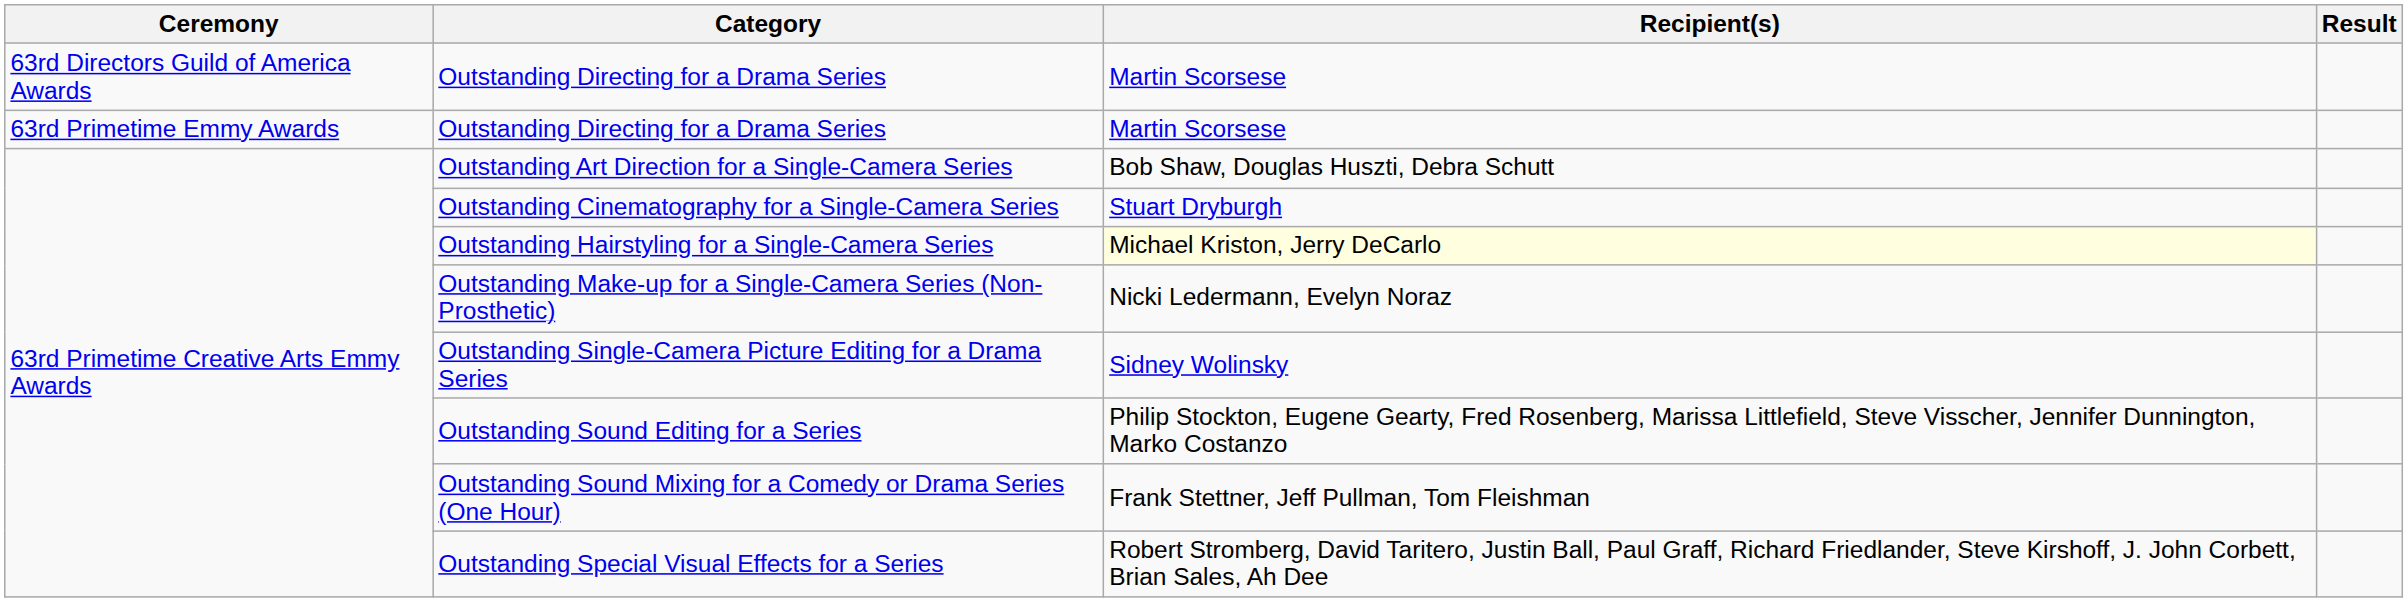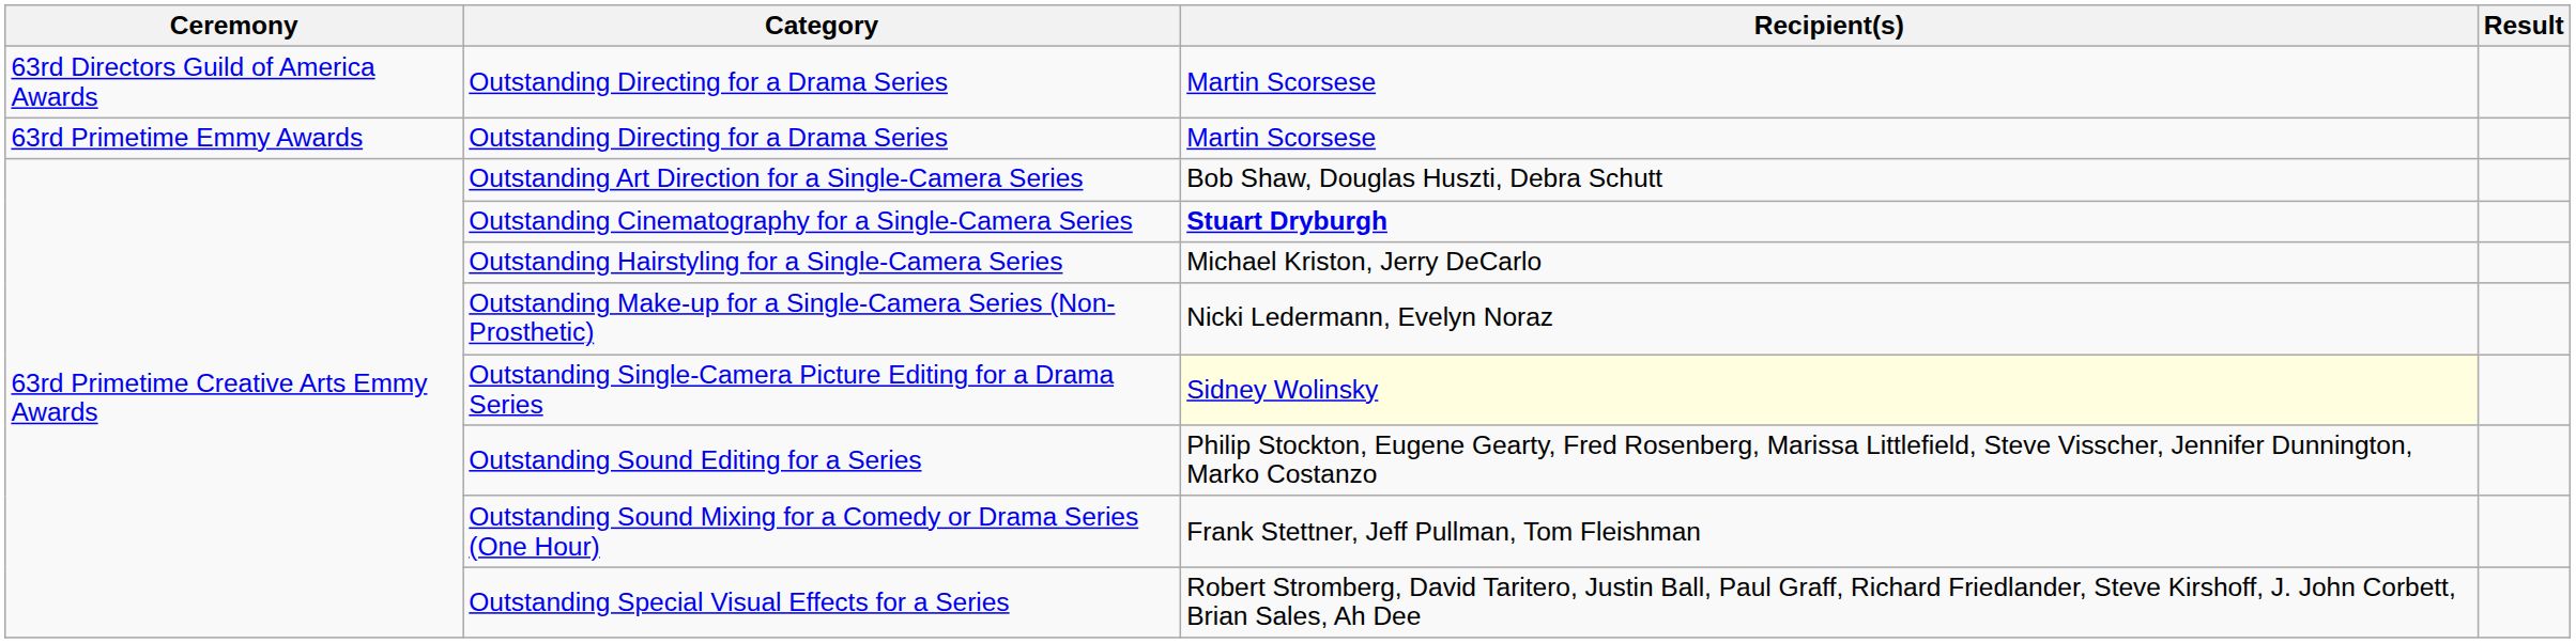Outstanding Cinematography for a Single-Camera Series | Recipient(s): normal -> bold
Outstanding Hairstyling for a Single-Camera Series | Recipient(s): lightyellow background -> no background
Outstanding Single-Camera Picture Editing for a Drama Series | Recipient(s): no background -> lightyellow background
